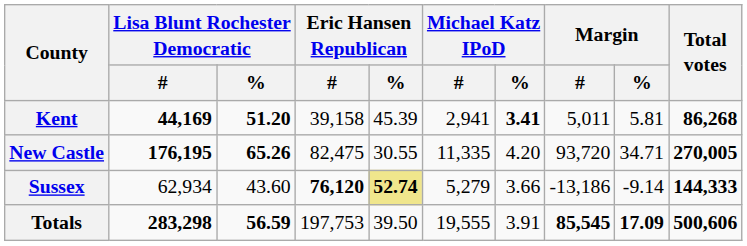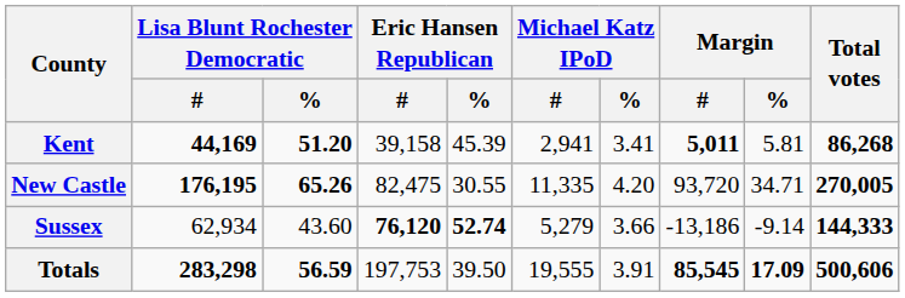Kent | Michael Katz IPoD / %: bold -> normal
Kent | Margin / #: normal -> bold
Sussex | Eric Hansen Republican / %: khaki background -> no background
